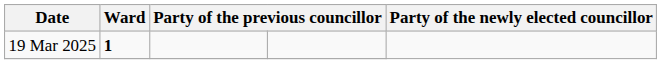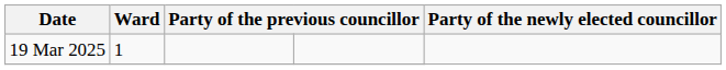19 Mar 2025 | Ward: bold -> normal
